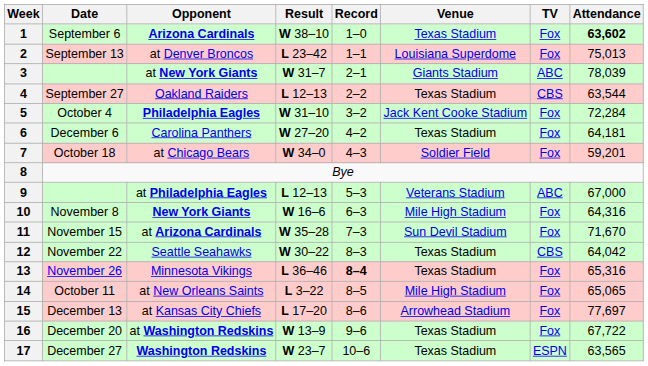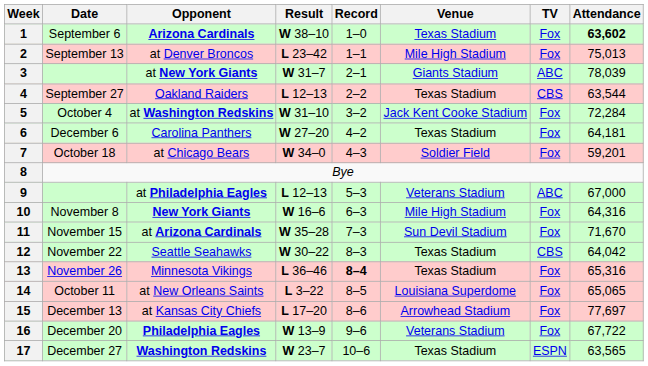2 | Venue: Louisiana Superdome -> Mile High Stadium
5 | Opponent: Philadelphia Eagles -> at Washington Redskins
14 | Venue: Mile High Stadium -> Louisiana Superdome
16 | Opponent: at Washington Redskins -> Philadelphia Eagles
16 | Venue: Texas Stadium -> Veterans Stadium
